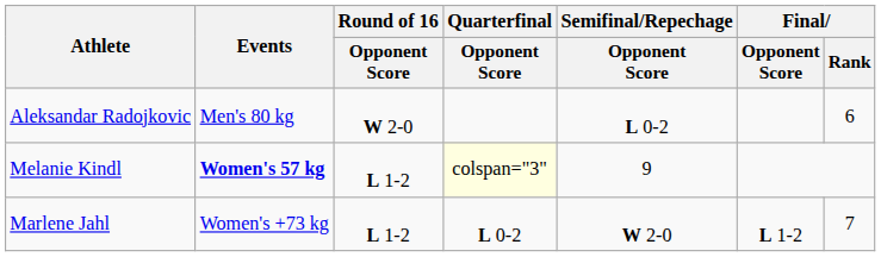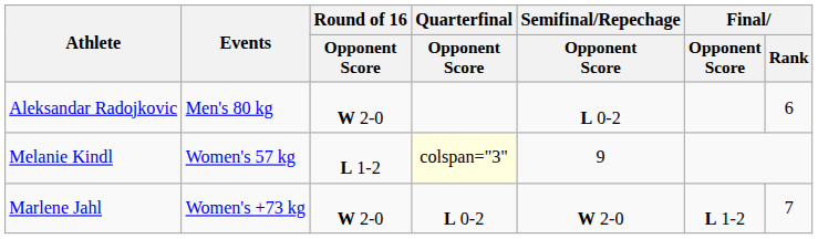Melanie Kindl | Events: bold -> normal
Marlene Jahl | Round of 16 / Opponent Score: L 1-2 -> W 2-0
